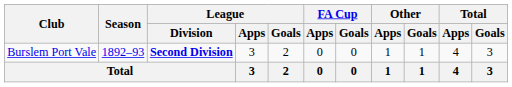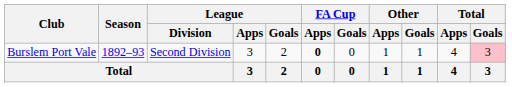Burslem Port Vale | League / Division: bold -> normal
Burslem Port Vale | FA Cup / Apps: normal -> bold
Burslem Port Vale | Total / Goals: no background -> pink background
